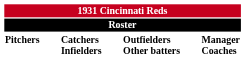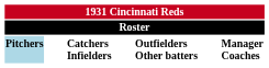Pitchers | column 1: no background -> lightblue background
